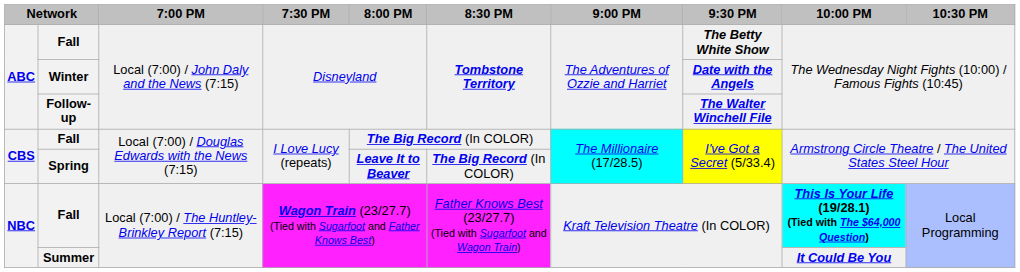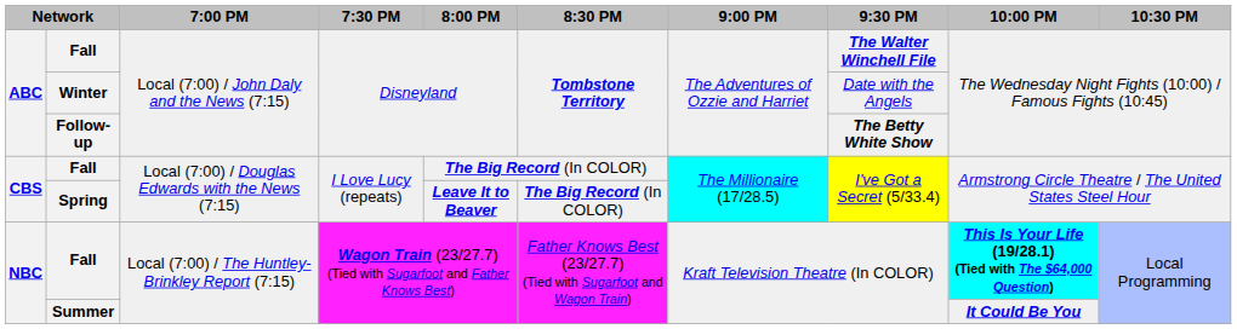ABC / Fall | 9:30 PM: The Betty White Show -> The Walter Winchell File
Winter | 9:30 PM: bold -> normal
Follow-up | 9:30 PM: The Walter Winchell File -> The Betty White Show
